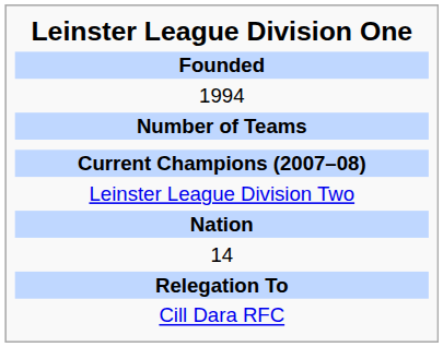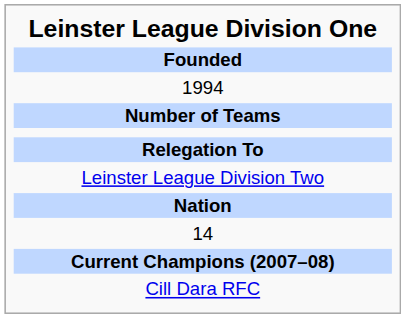row 5 | column 1: Current Champions (2007–08) -> Relegation To
row 9 | column 1: Relegation To -> Current Champions (2007–08)
